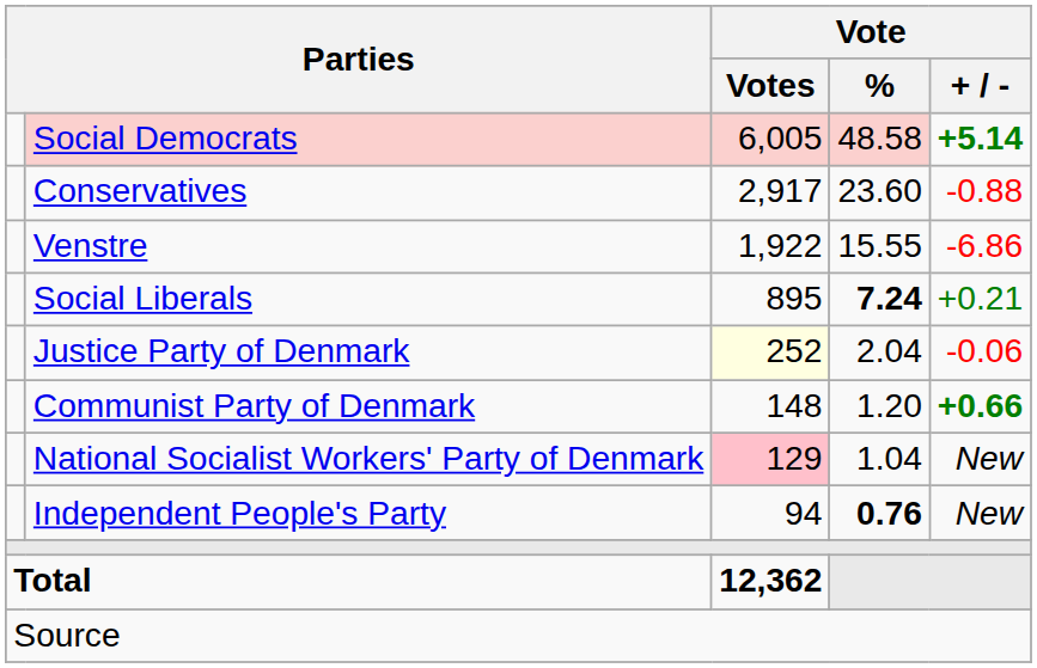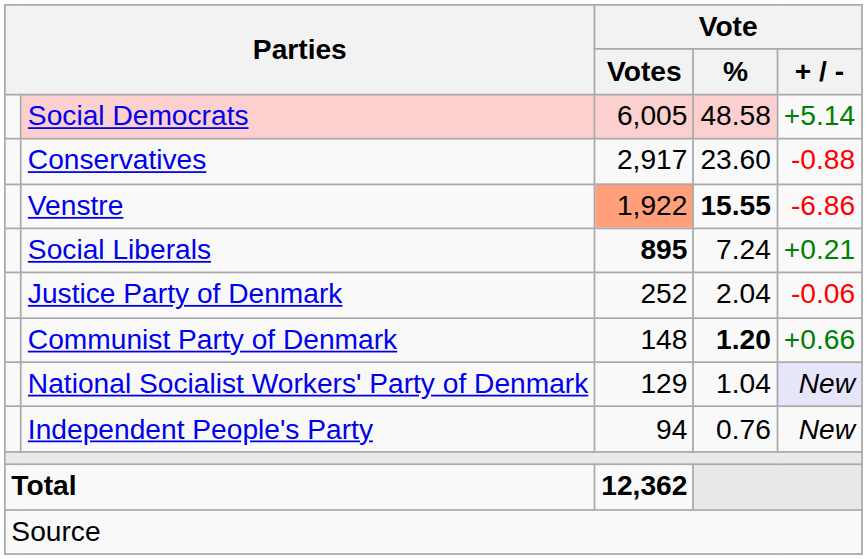Social Democrats | Vote / + / -: bold -> normal
Venstre | Vote / Votes: no background -> lightsalmon background
Venstre | Vote / %: normal -> bold
Social Liberals | Vote / Votes: normal -> bold
Social Liberals | Vote / %: bold -> normal
Justice Party of Denmark | Vote / Votes: lightyellow background -> no background
Communist Party of Denmark | Vote / %: normal -> bold
Communist Party of Denmark | Vote / + / -: bold -> normal
National Socialist Workers' Party of Denmark | Vote / Votes: pink background -> no background
National Socialist Workers' Party of Denmark | Vote / + / -: no background -> lavender background
Independent People's Party | Vote / %: bold -> normal
